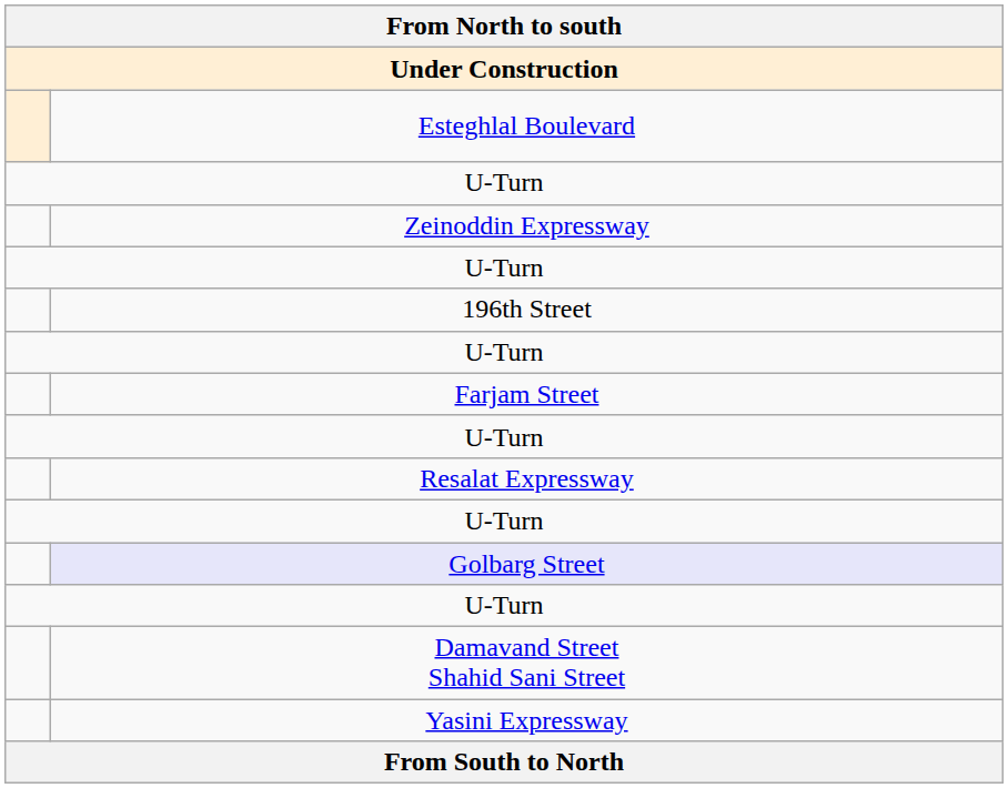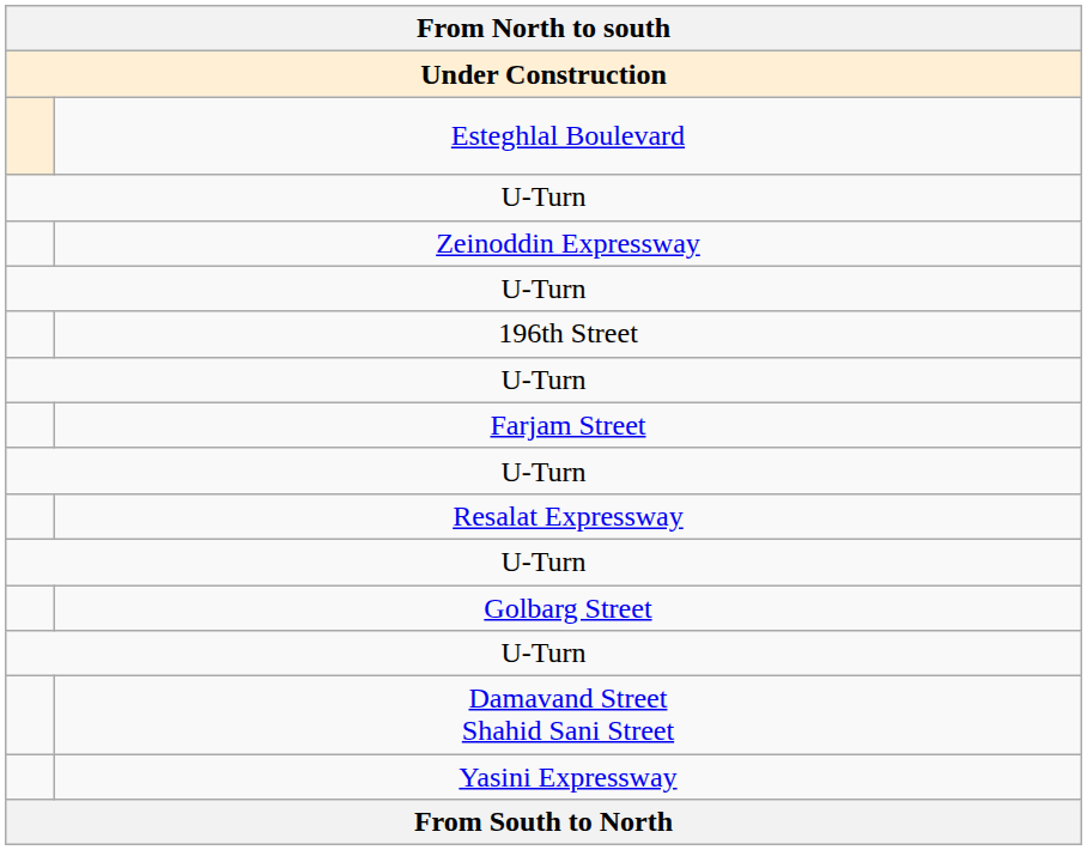Golbarg Street | column 2: lavender background -> no background
